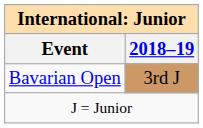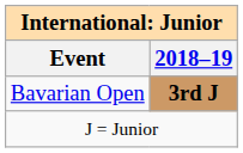Bavarian Open | 2018–19: normal -> bold
